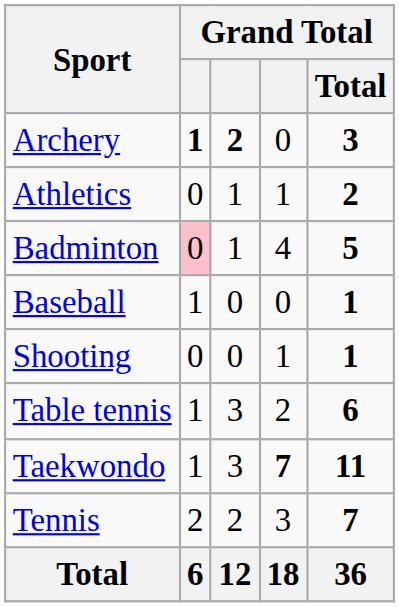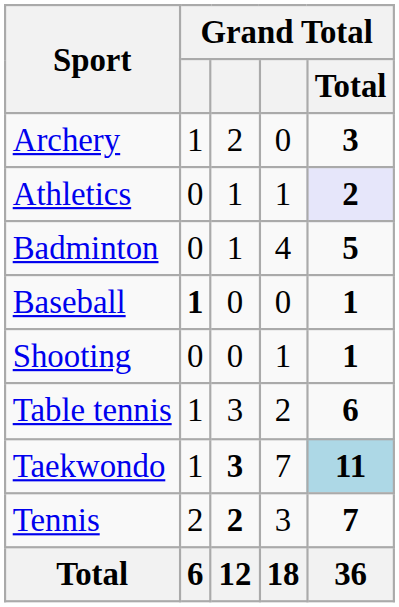Archery | column 2: bold -> normal
Archery | column 3: bold -> normal
Athletics | Grand Total / Total: no background -> lavender background
Badminton | column 2: pink background -> no background
Baseball | column 2: normal -> bold
Taekwondo | column 3: normal -> bold
Taekwondo | column 4: bold -> normal
Taekwondo | Grand Total / Total: no background -> lightblue background
Tennis | column 3: normal -> bold
